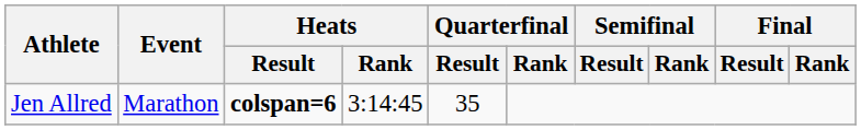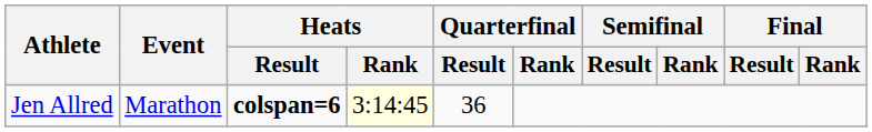Jen Allred | Heats / Rank: no background -> lightyellow background
Jen Allred | Quarterfinal / Result: 35 -> 36
